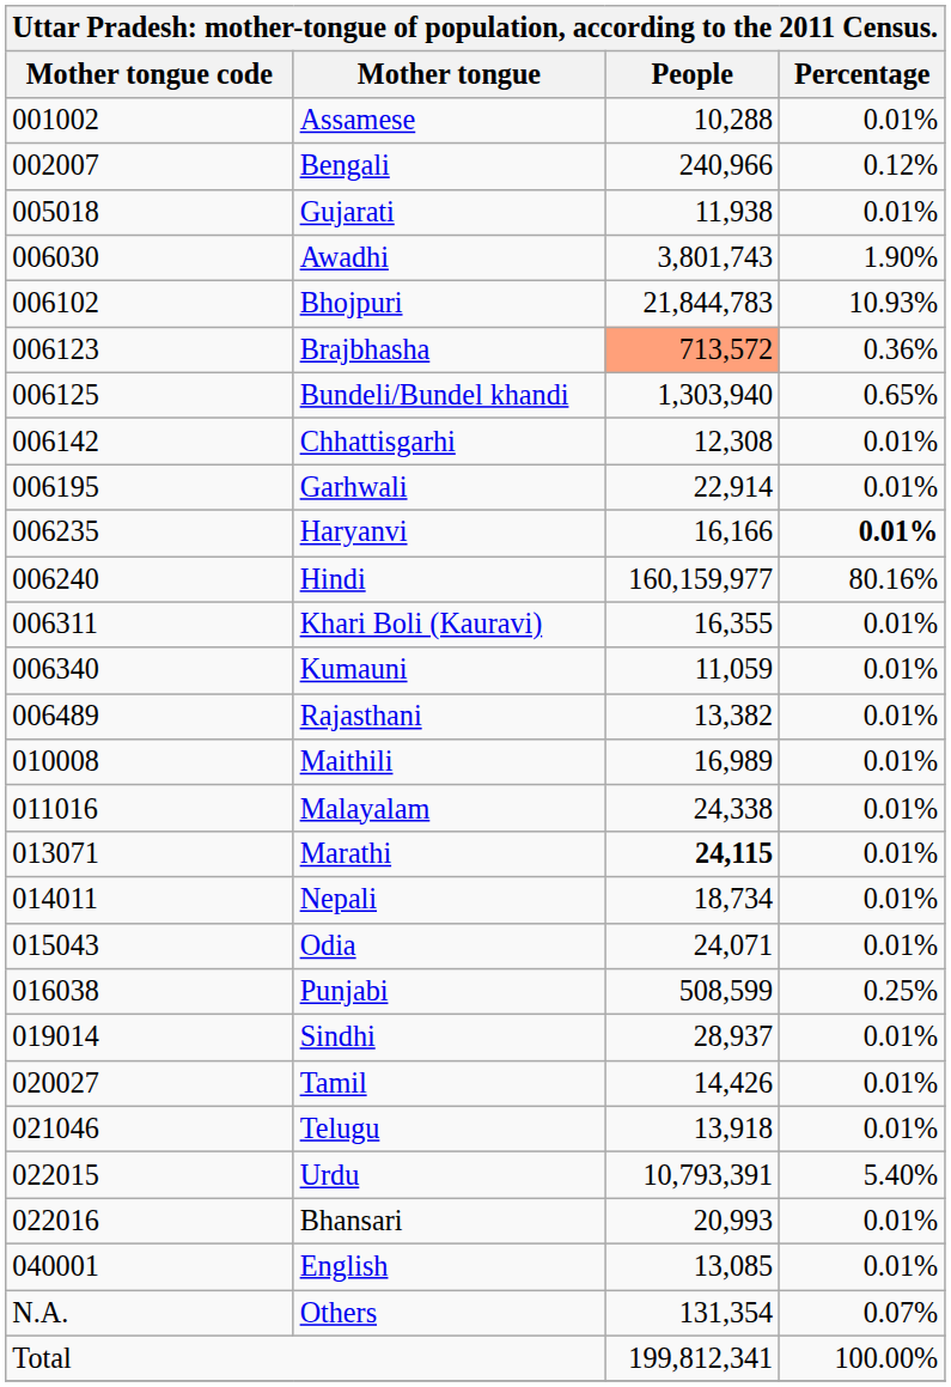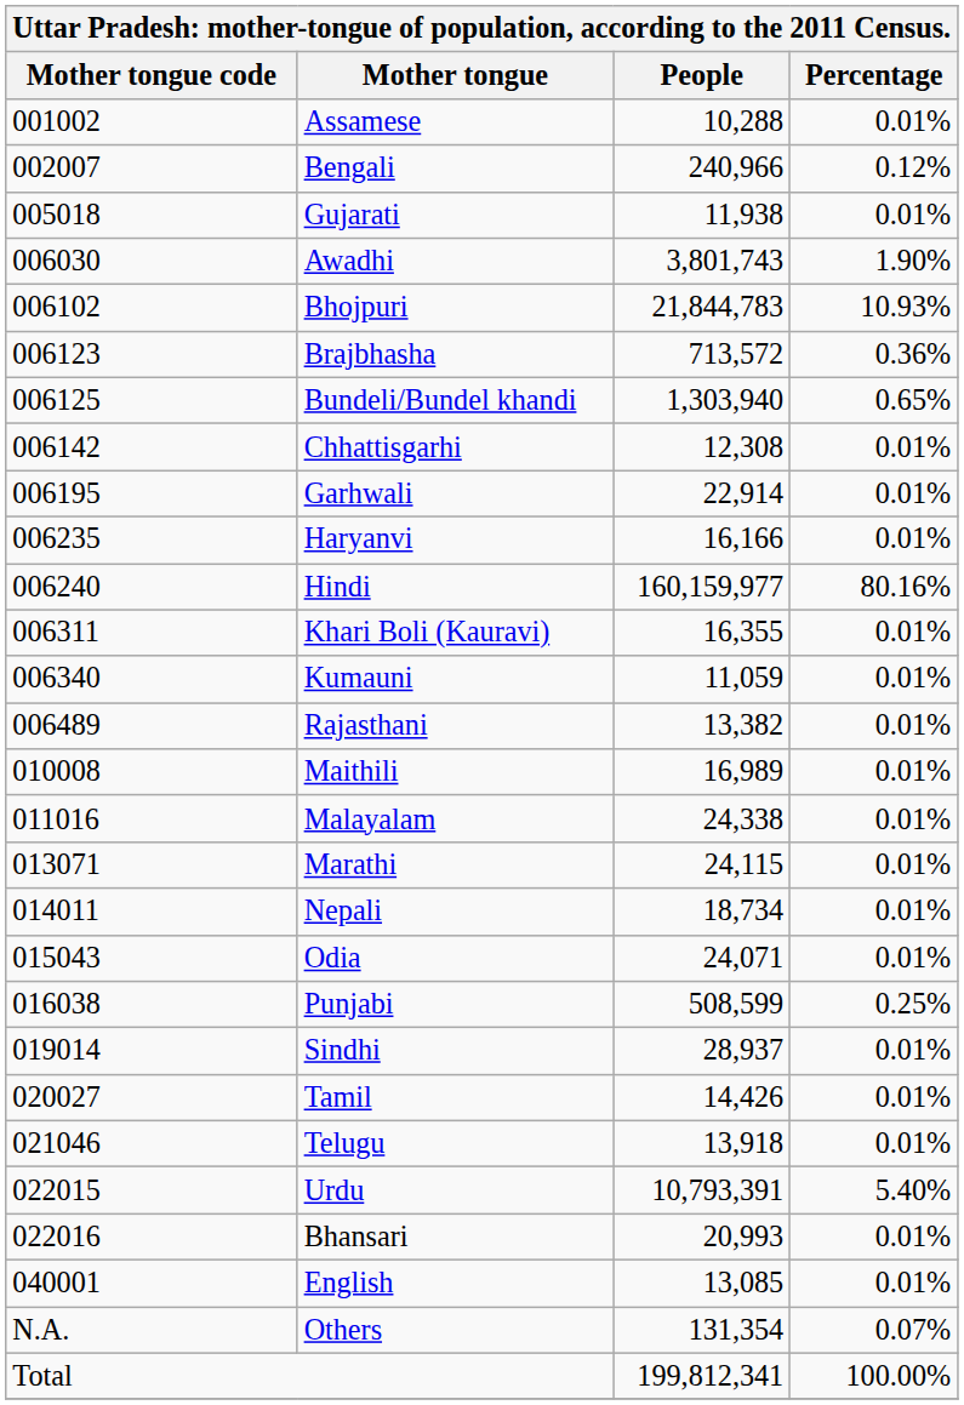Brajbhasha | People: lightsalmon background -> no background
Haryanvi | Percentage: bold -> normal
Marathi | People: bold -> normal
